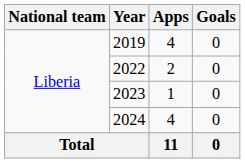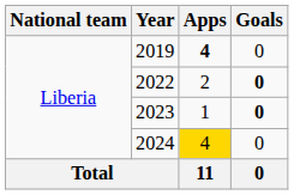2019 | Apps: normal -> bold
2022 | Goals: normal -> bold
2023 | Goals: normal -> bold
2024 | Apps: no background -> gold background
